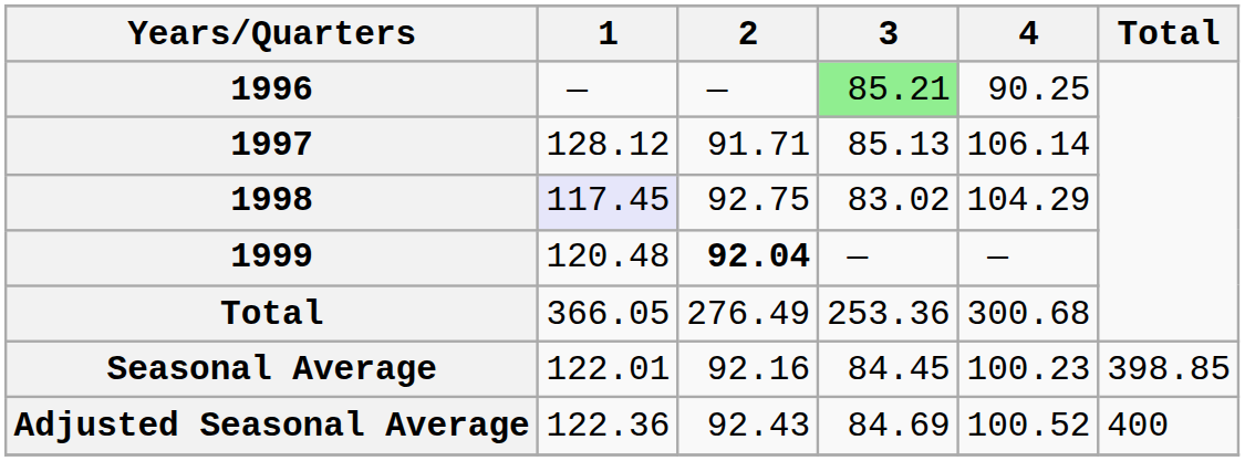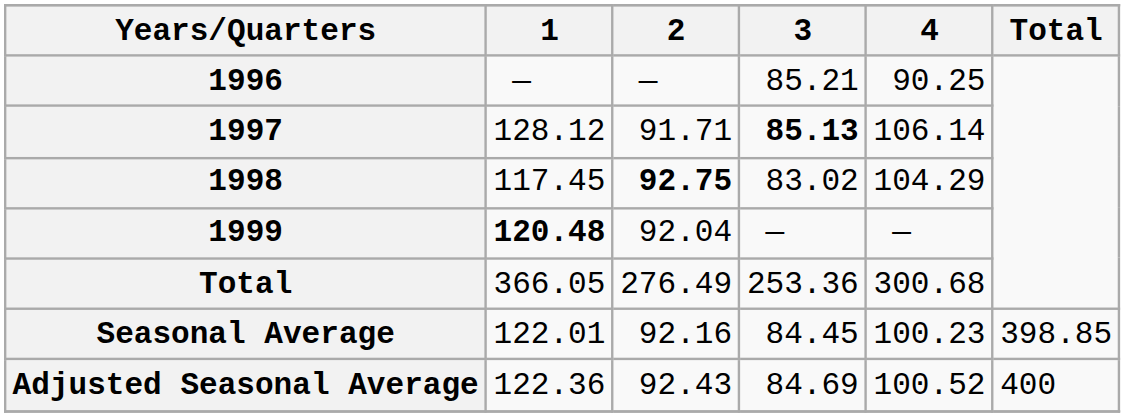1996 | 3: lightgreen background -> no background
1997 | 3: normal -> bold
1998 | 1: lavender background -> no background
1998 | 2: normal -> bold
1999 | 1: normal -> bold
1999 | 2: bold -> normal
